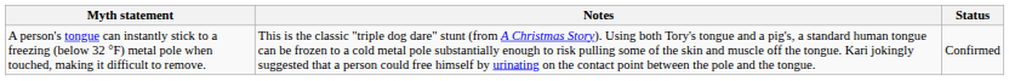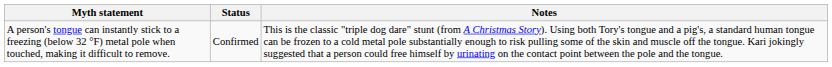columns swapped: Status <-> Notes
